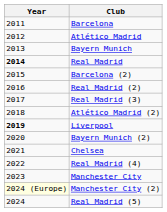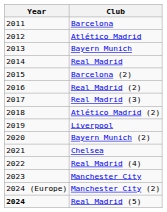Real Madrid | Year: bold -> normal
Liverpool | Year: bold -> normal
Manchester City (2) | Year: lightyellow background -> no background
Real Madrid (5) | Year: normal -> bold
